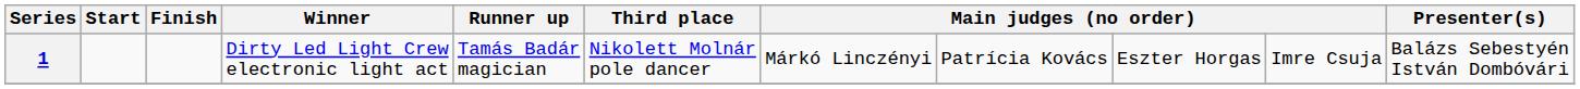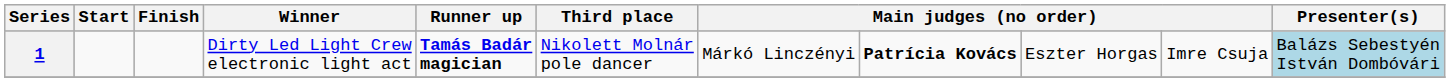1 | Runner up: normal -> bold
1 | column 8: normal -> bold
1 | Presenter(s): no background -> lightblue background
